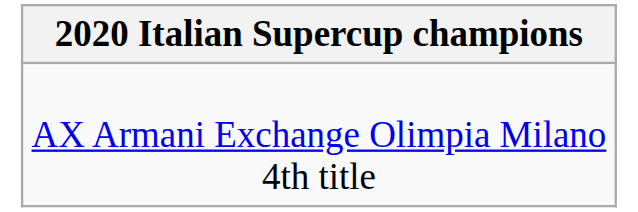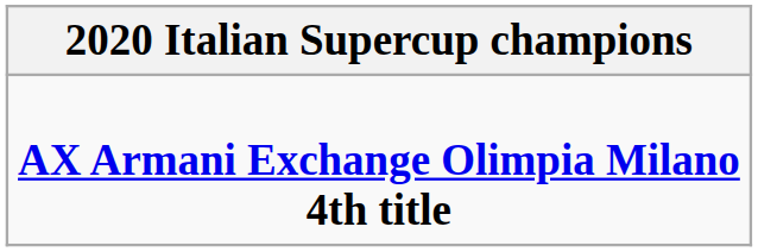row 2 | column 1: normal -> bold
